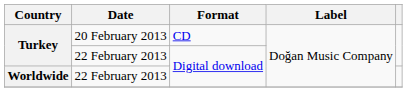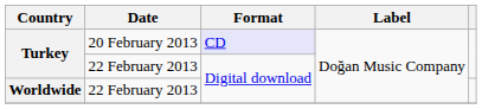Turkey / 20 February 2013 | Format: no background -> lavender background
